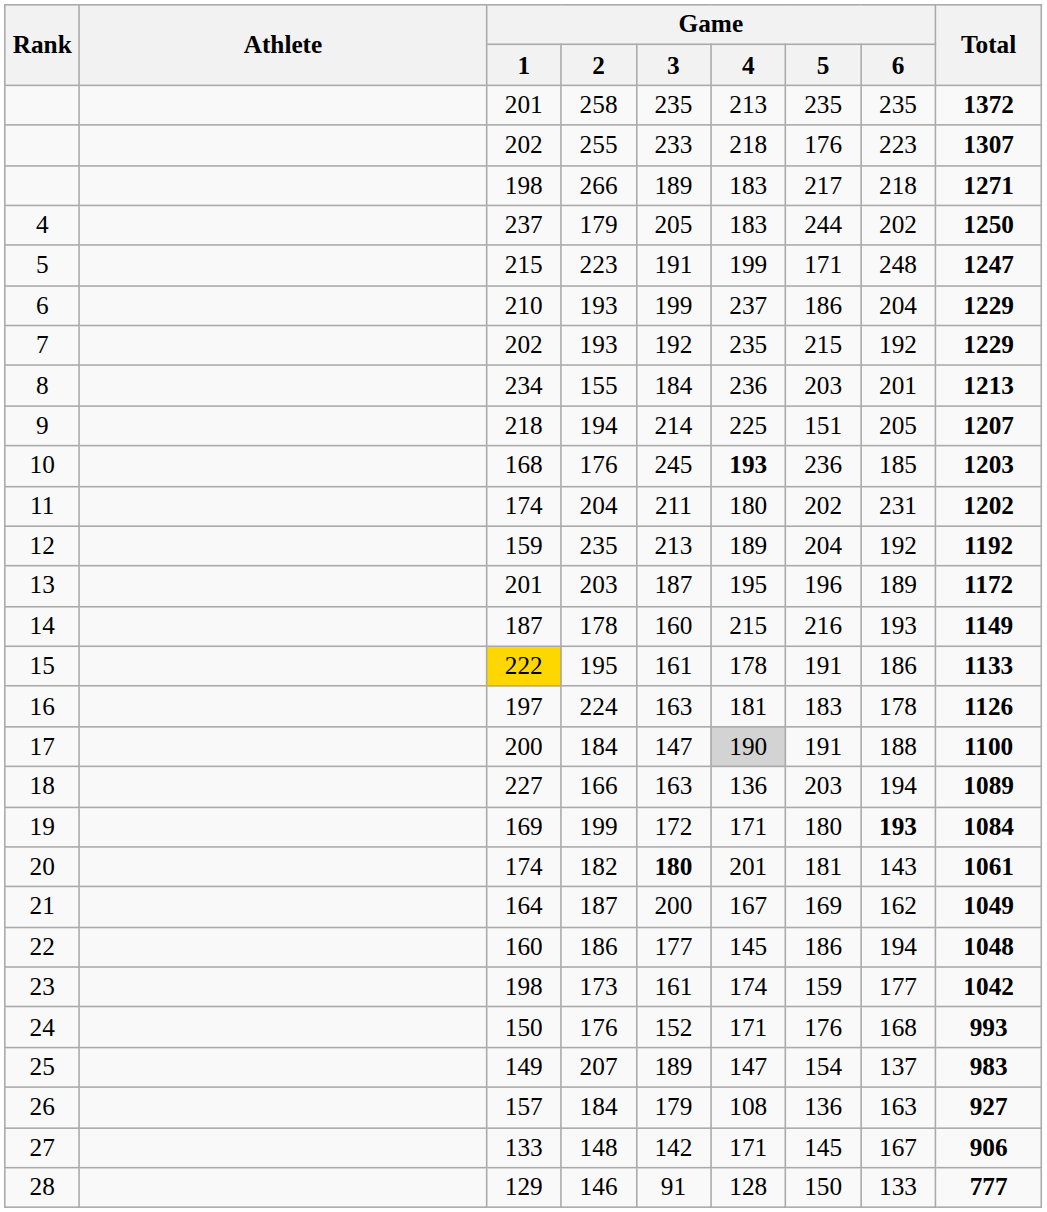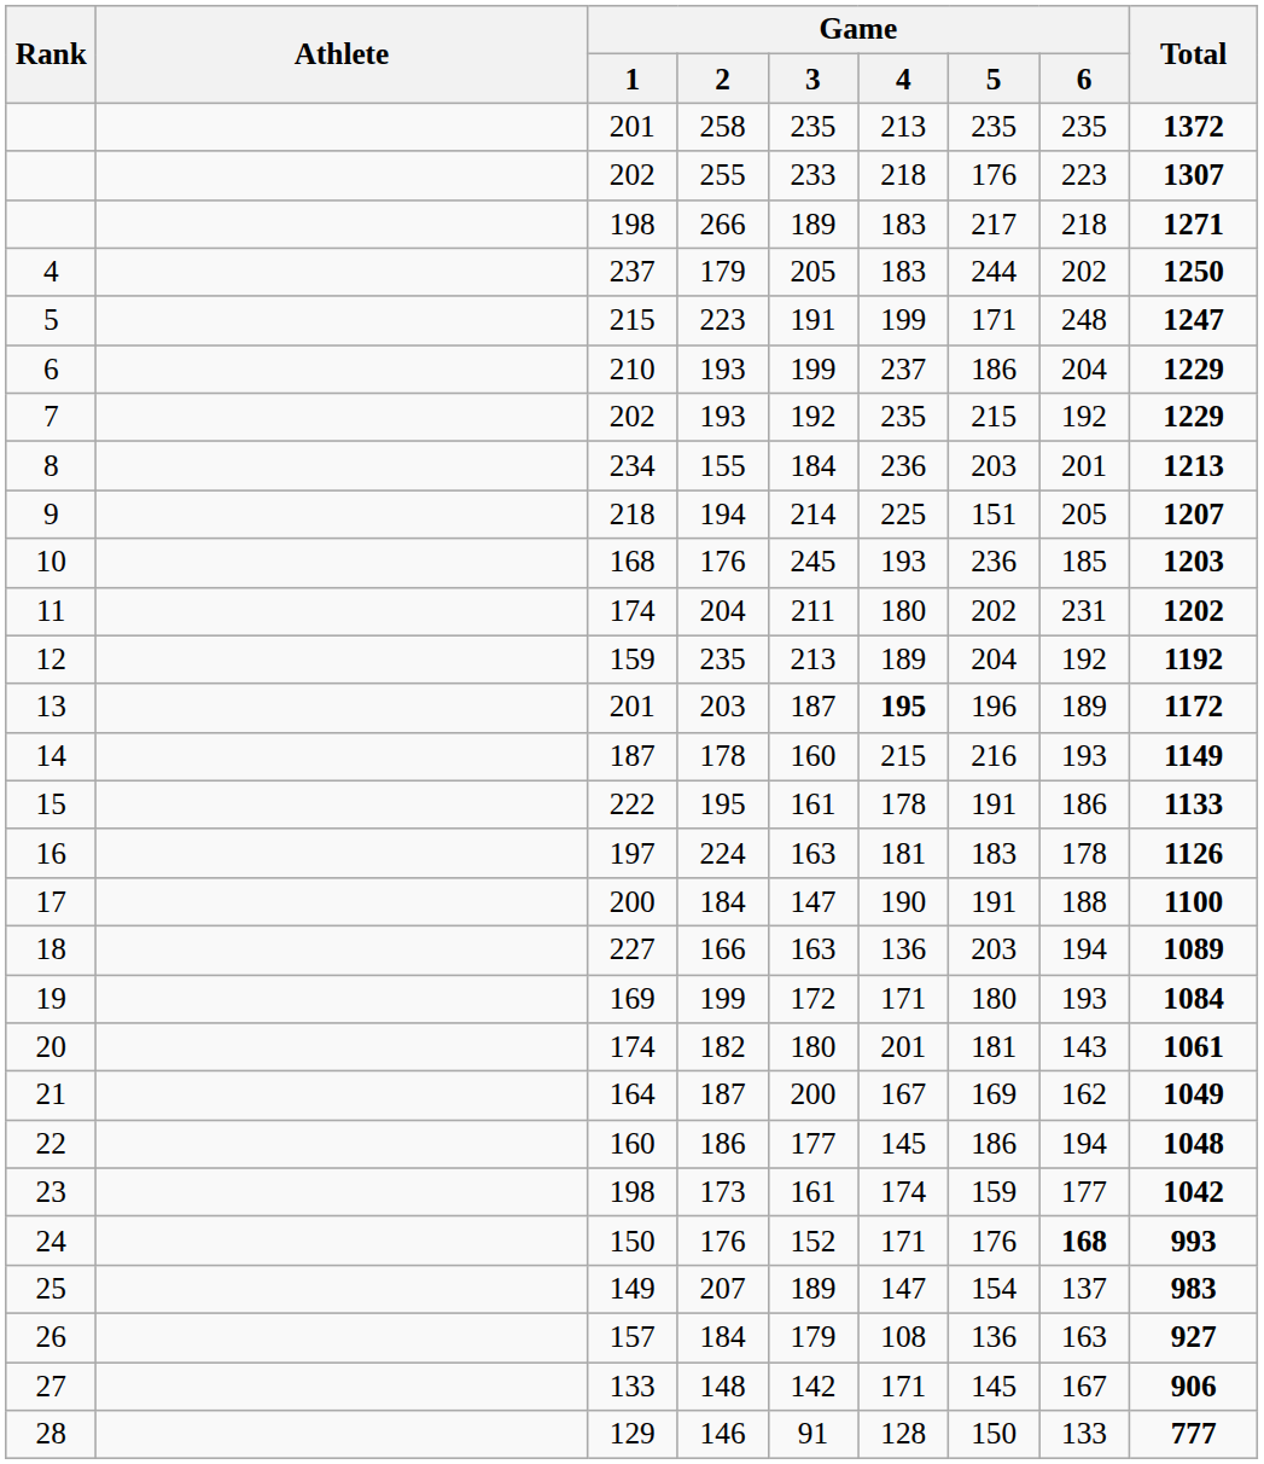10 | Game / 4: bold -> normal
13 | Game / 4: normal -> bold
15 | Game / 1: gold background -> no background
17 | Game / 4: lightgrey background -> no background
19 | Game / 6: bold -> normal
20 | Game / 3: bold -> normal
24 | Game / 6: normal -> bold
